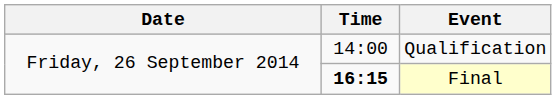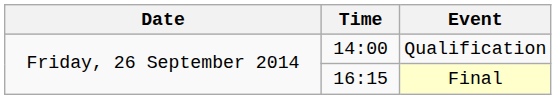Final | Time: bold -> normal
